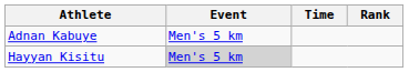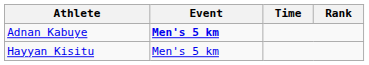Adnan Kabuye | Event: normal -> bold
Hayyan Kisitu | Event: lightgrey background -> no background
